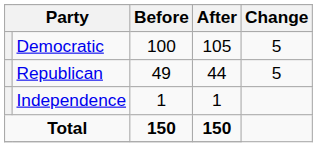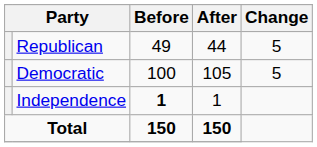rows swapped: Democratic <-> Republican
Independence | Before: normal -> bold
